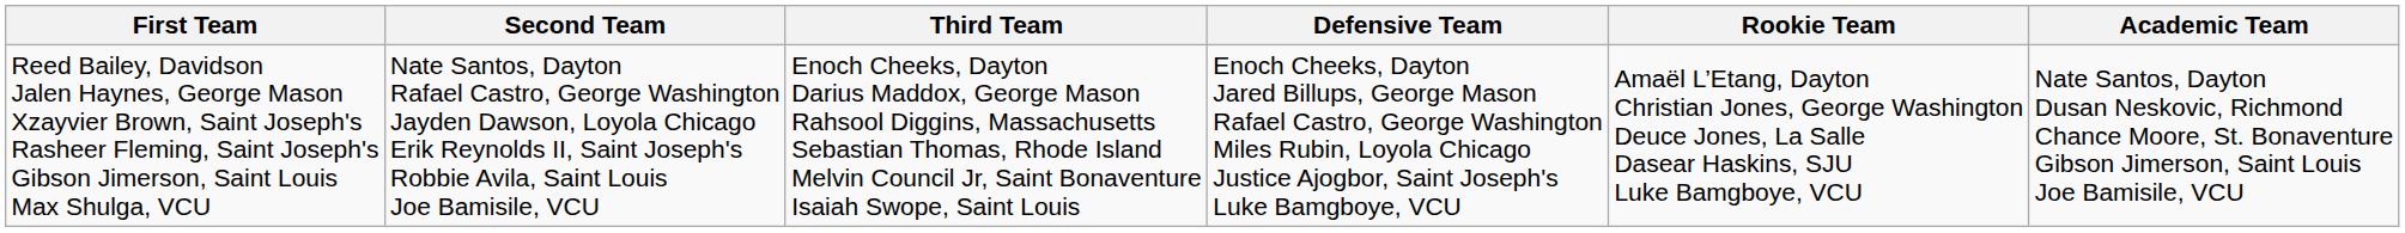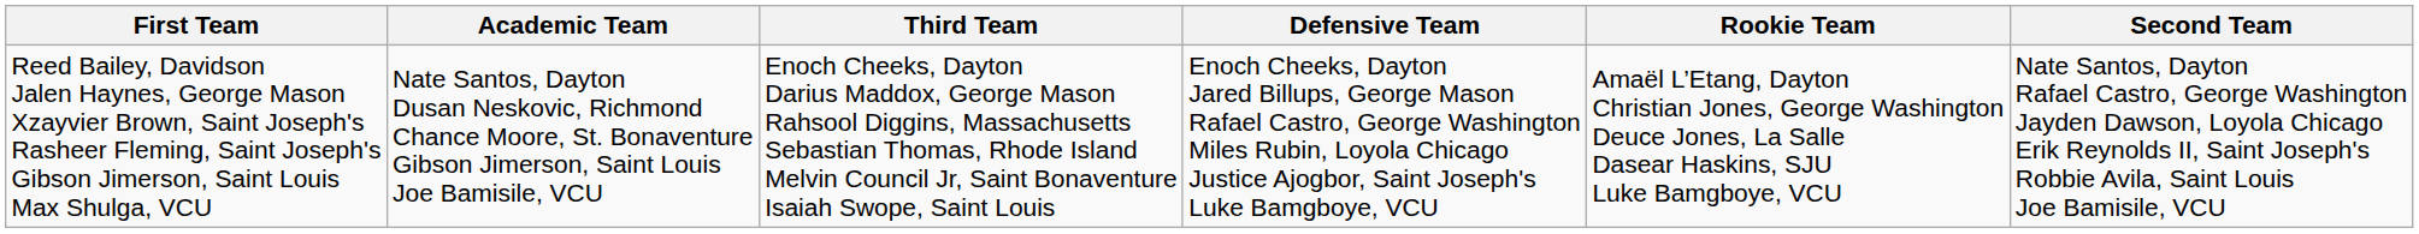columns swapped: Second Team <-> Academic Team
